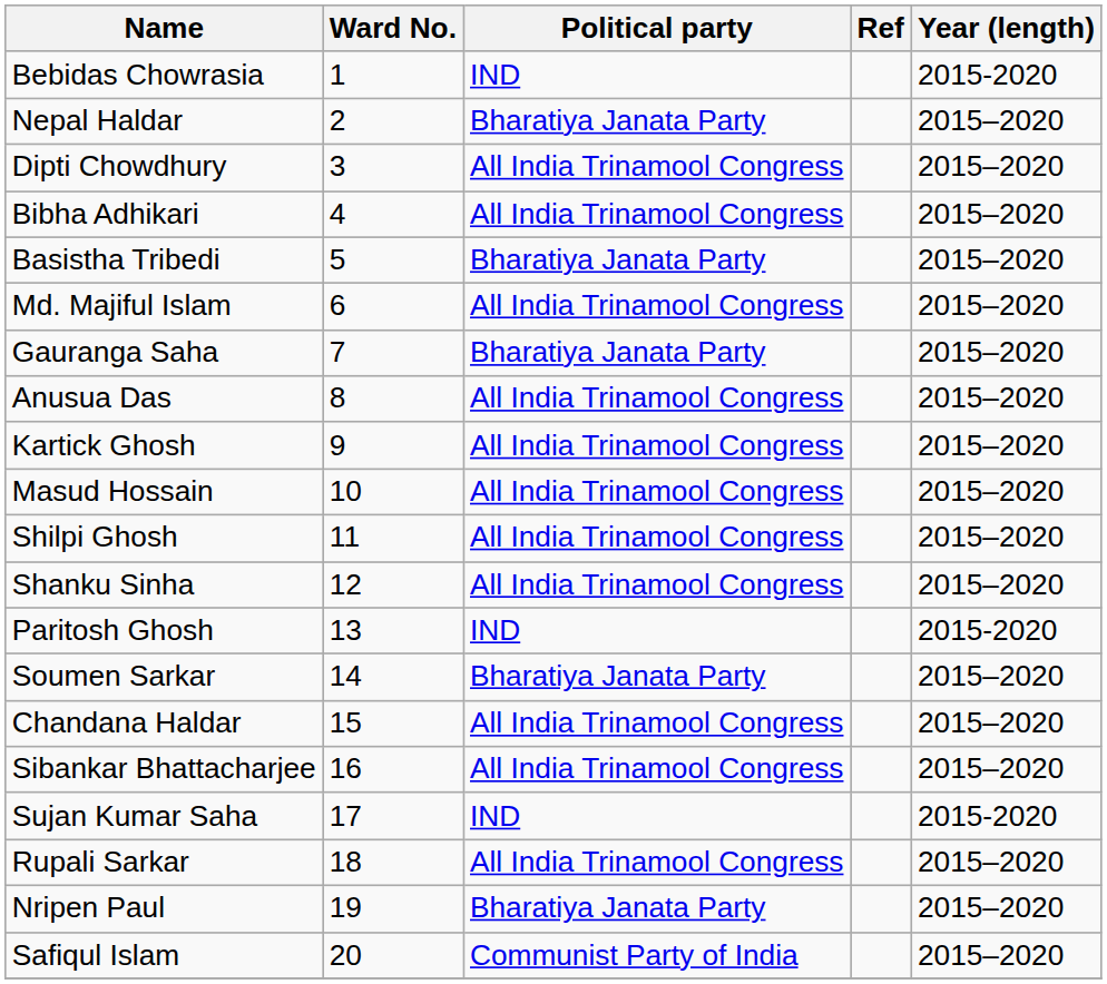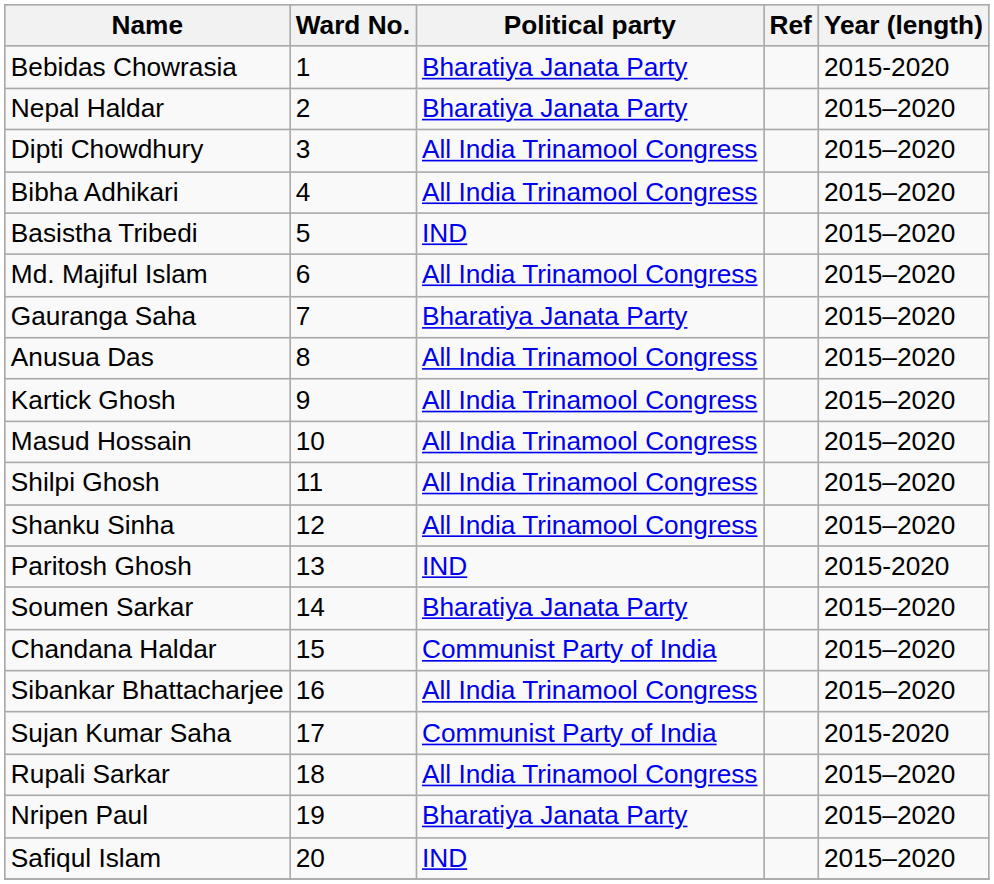Bebidas Chowrasia | Political party: IND -> Bharatiya Janata Party
Basistha Tribedi | Political party: Bharatiya Janata Party -> IND
Chandana Haldar | Political party: All India Trinamool Congress -> Communist Party of India
Sujan Kumar Saha | Political party: IND -> Communist Party of India
Safiqul Islam | Political party: Communist Party of India -> IND
